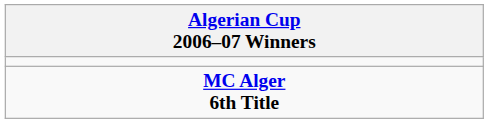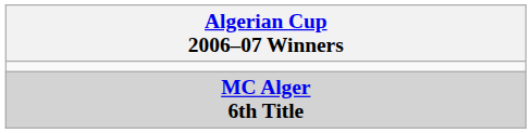row 3 | column 1: no background -> lightgrey background
